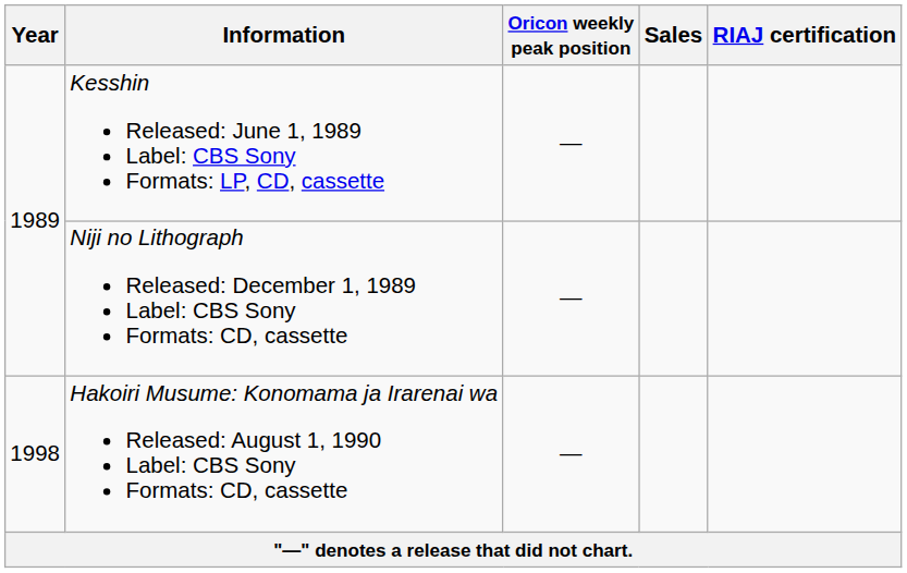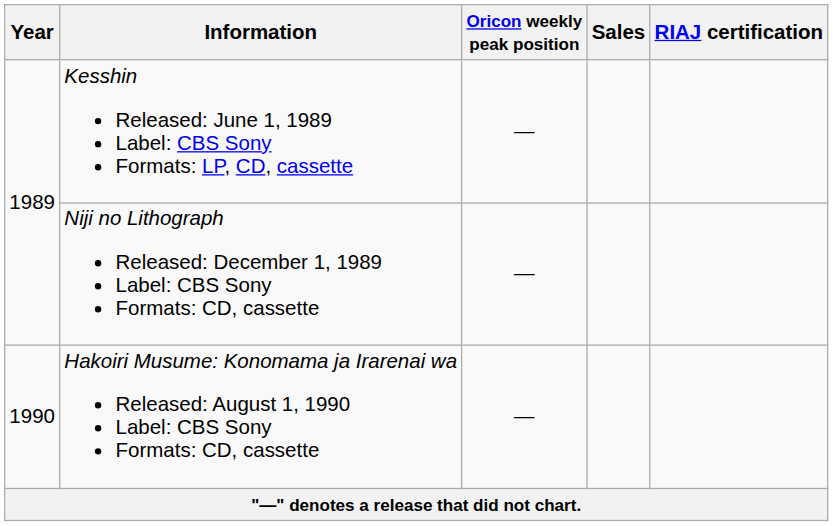row 4 | Year: 1998 -> 1990
